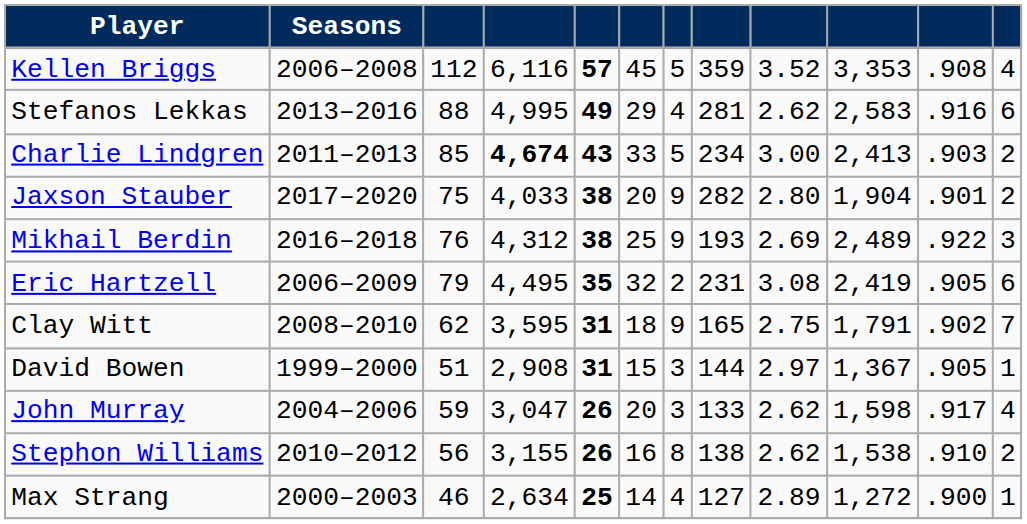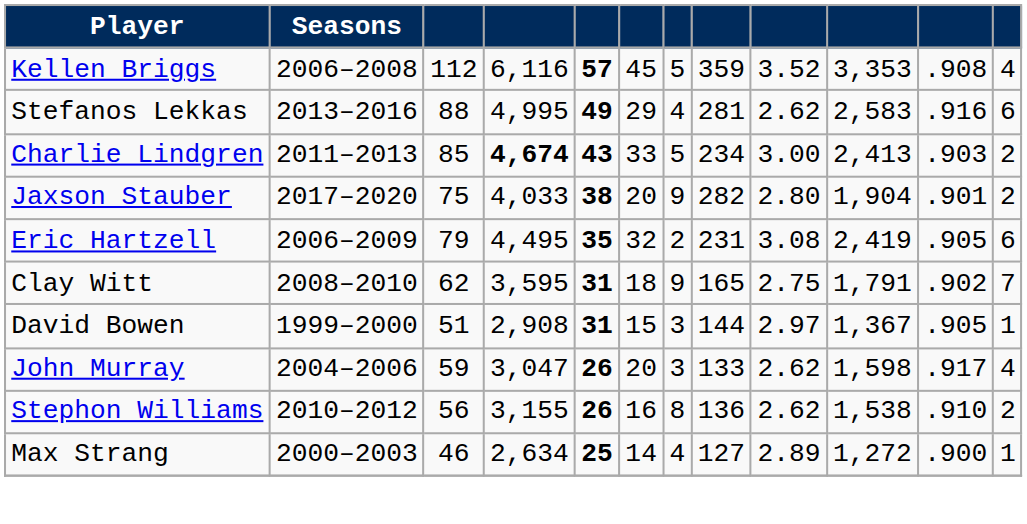- row: Mikhail Berdin | 2016–2018 | 76 | 4,312 | 38 | 25 | 9 | 193 | 2.69 | 2,489 | .922 | 3
Stephon Williams | column 8: 138 -> 136
